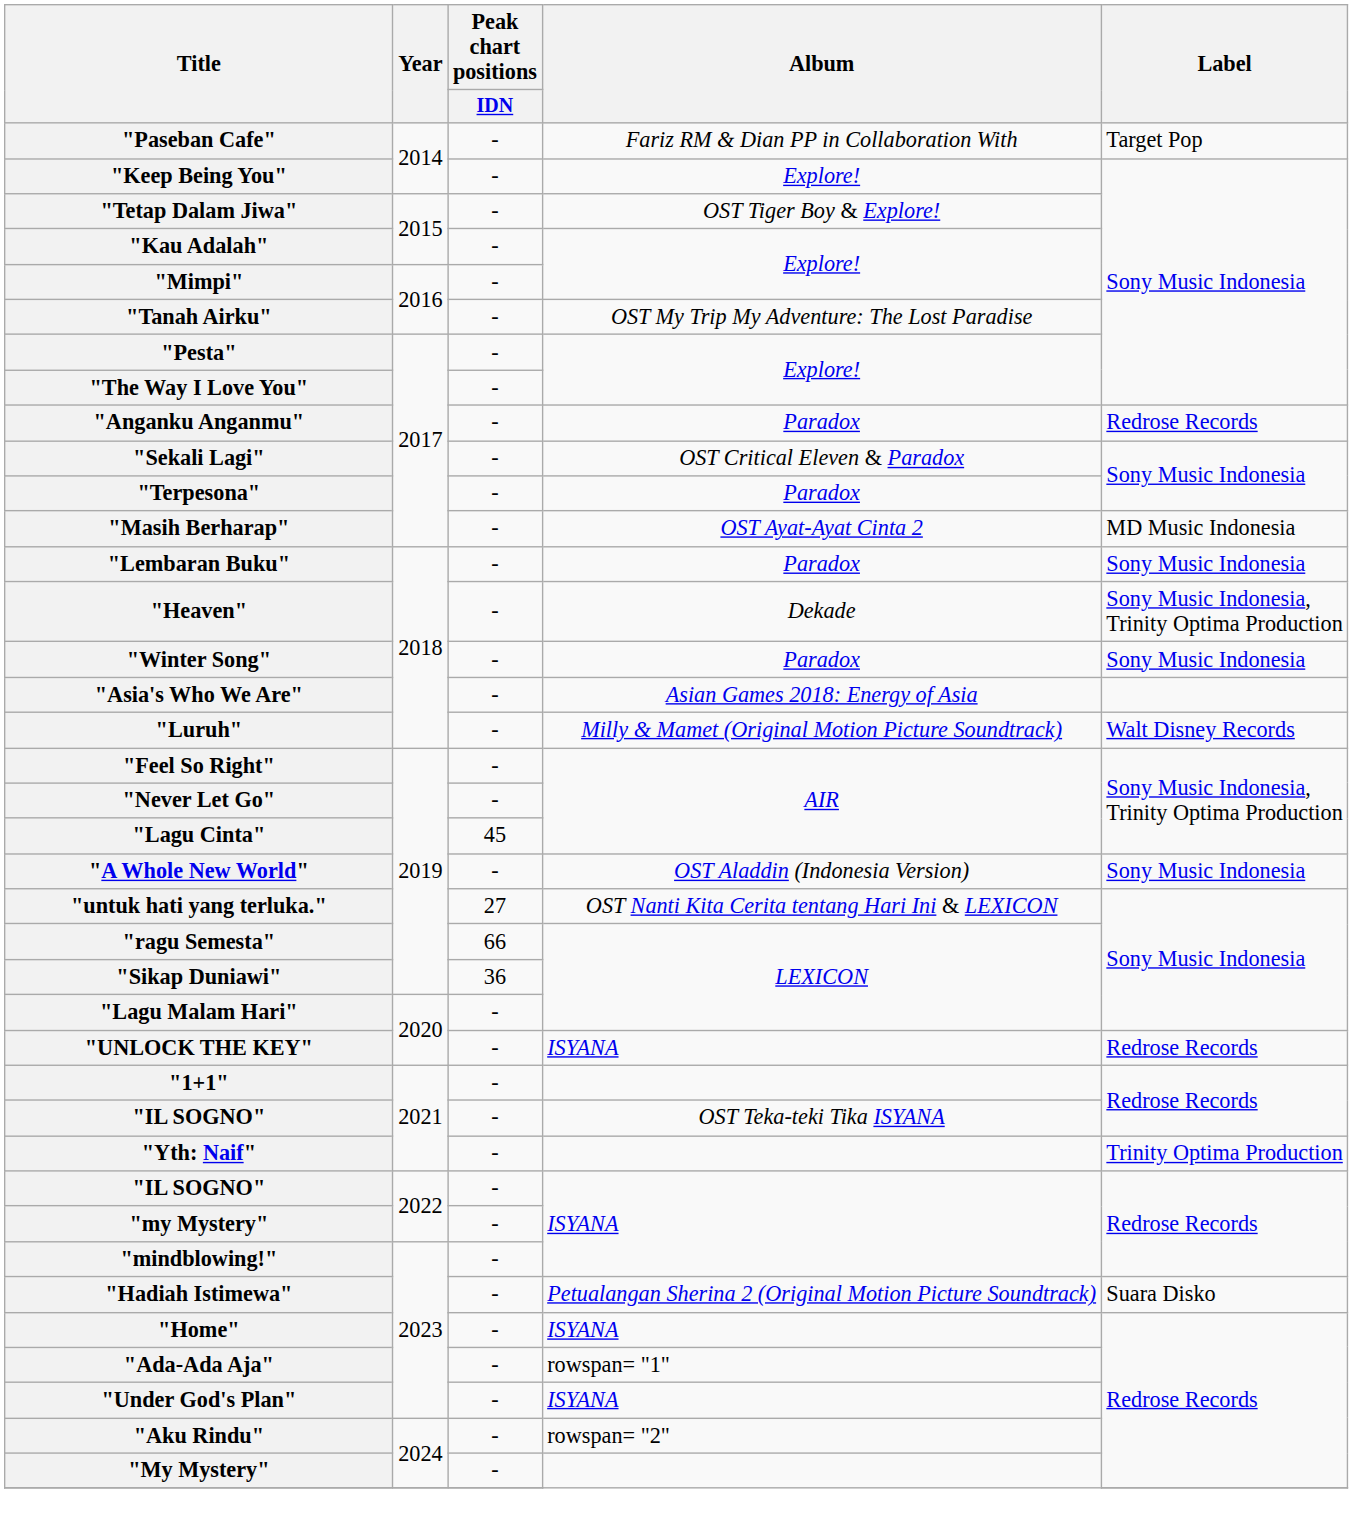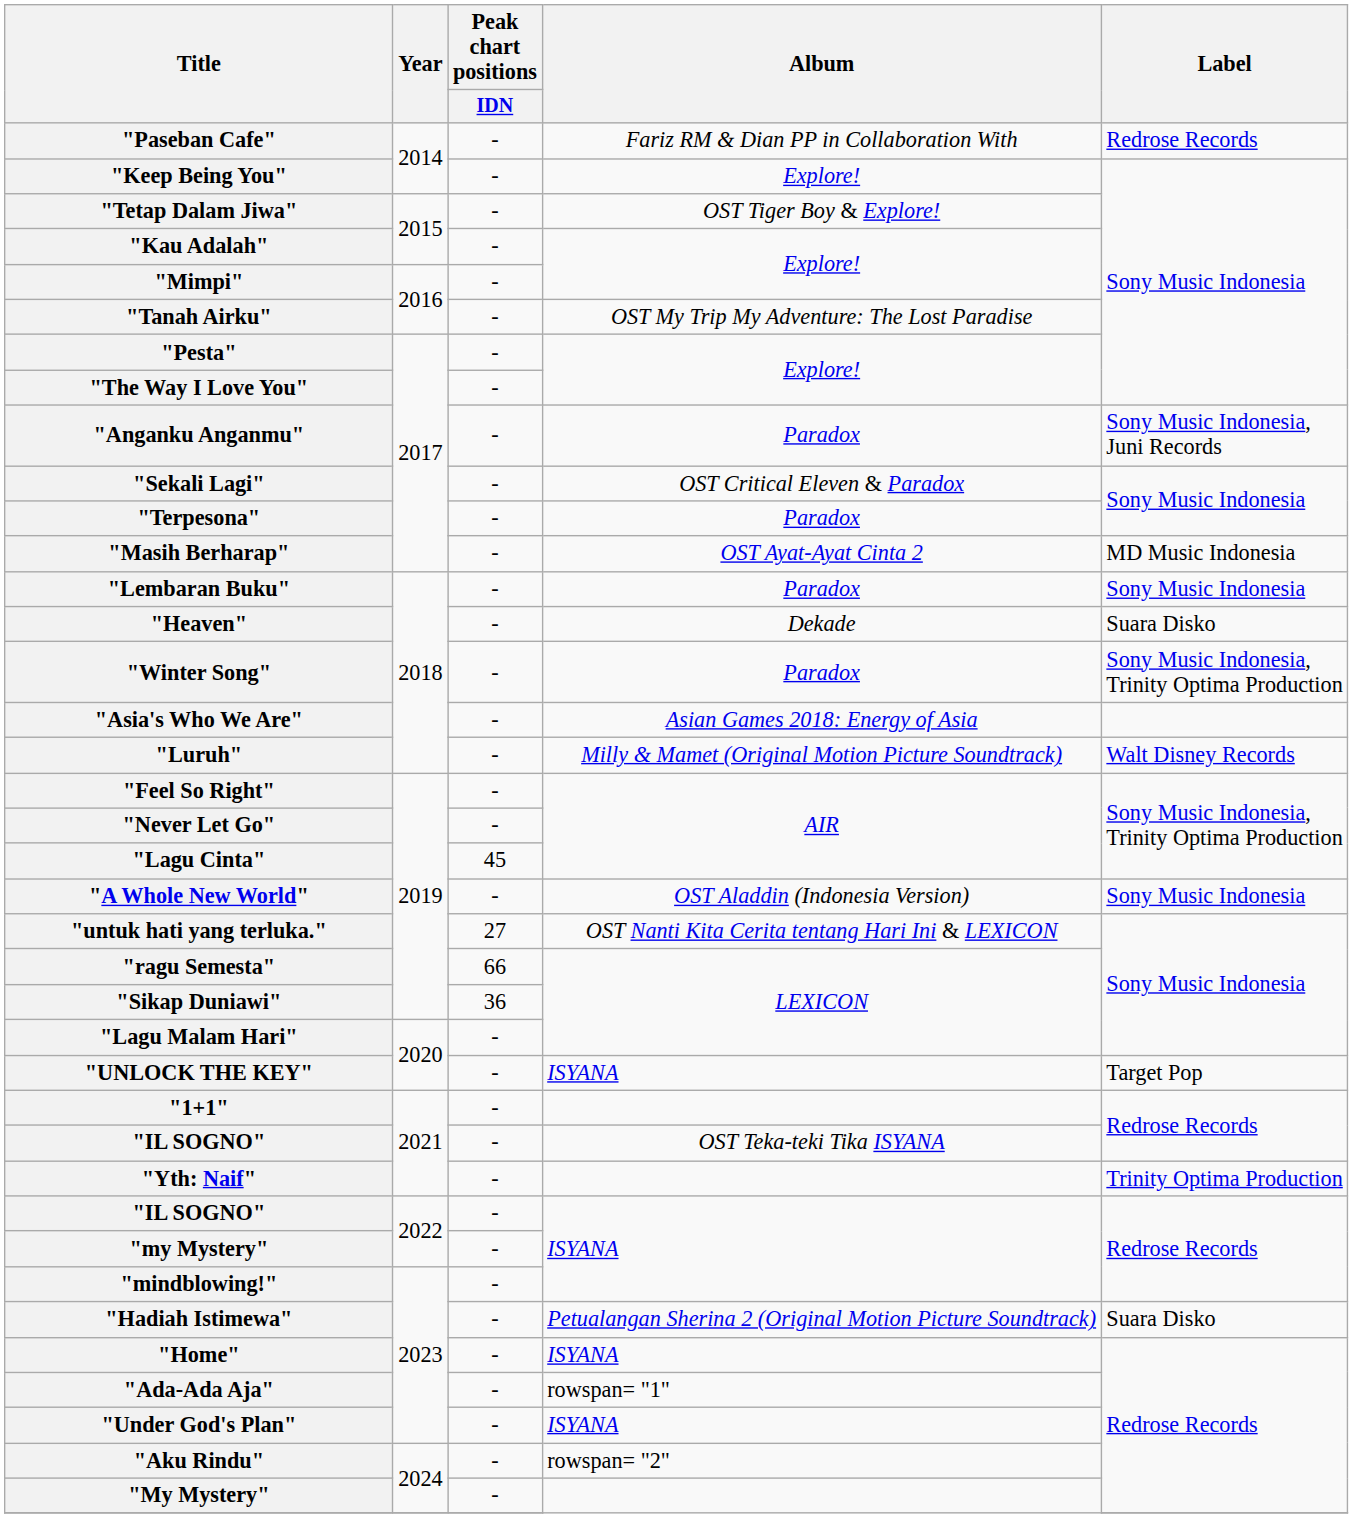"Paseban Cafe" | Label: Target Pop -> Redrose Records
"Anganku Anganmu" | Label: Redrose Records -> Sony Music Indonesia, Juni Records
"Heaven" | Label: Sony Music Indonesia, Trinity Optima Production -> Suara Disko
"Winter Song" | Label: Sony Music Indonesia -> Sony Music Indonesia, Trinity Optima Production
"UNLOCK THE KEY" | Label: Redrose Records -> Target Pop
